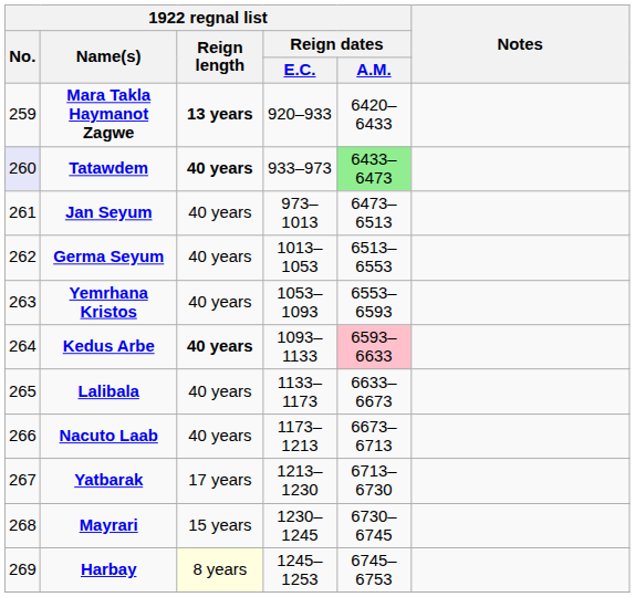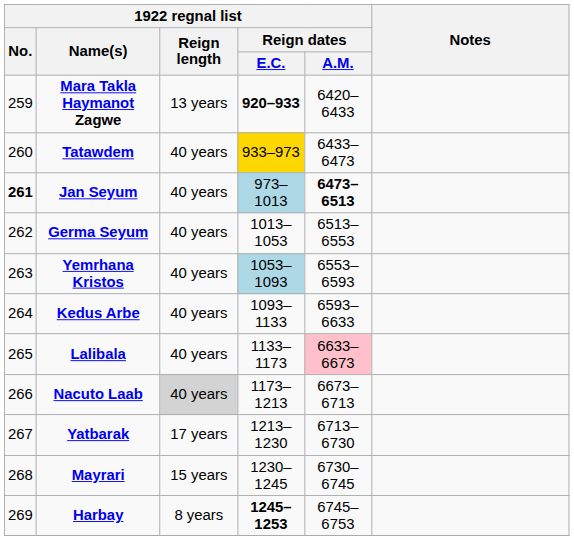Mara Takla Haymanot Zagwe | 1922 regnal list / Reign length: bold -> normal
Mara Takla Haymanot Zagwe | 1922 regnal list / Reign dates / E.C.: normal -> bold
Tatawdem | 1922 regnal list / No.: lavender background -> no background
Tatawdem | 1922 regnal list / Reign length: bold -> normal
Tatawdem | 1922 regnal list / Reign dates / E.C.: no background -> gold background
Tatawdem | 1922 regnal list / Reign dates / A.M.: lightgreen background -> no background
Jan Seyum | 1922 regnal list / No.: normal -> bold
Jan Seyum | 1922 regnal list / Reign dates / E.C.: no background -> lightblue background
Jan Seyum | 1922 regnal list / Reign dates / A.M.: normal -> bold
Yemrhana Kristos | 1922 regnal list / Reign dates / E.C.: no background -> lightblue background
Kedus Arbe | 1922 regnal list / Reign length: bold -> normal
Kedus Arbe | 1922 regnal list / Reign dates / A.M.: pink background -> no background
Lalibala | 1922 regnal list / Reign dates / A.M.: no background -> pink background
Nacuto Laab | 1922 regnal list / Reign length: no background -> lightgrey background
Harbay | 1922 regnal list / Reign length: lightyellow background -> no background
Harbay | 1922 regnal list / Reign dates / E.C.: normal -> bold
